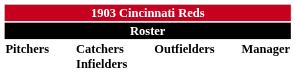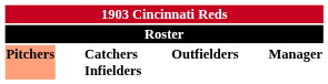Pitchers | column 1: no background -> lightsalmon background
